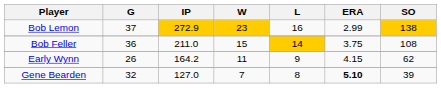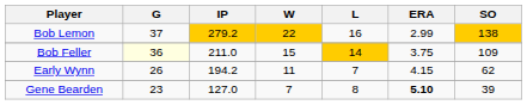Bob Lemon | IP: 272.9 -> 279.2
Bob Lemon | W: 23 -> 22
Bob Feller | G: no background -> lightyellow background
Bob Feller | SO: 108 -> 109
Early Wynn | IP: 164.2 -> 194.2
Early Wynn | L: 9 -> 7
Gene Bearden | G: 32 -> 23
